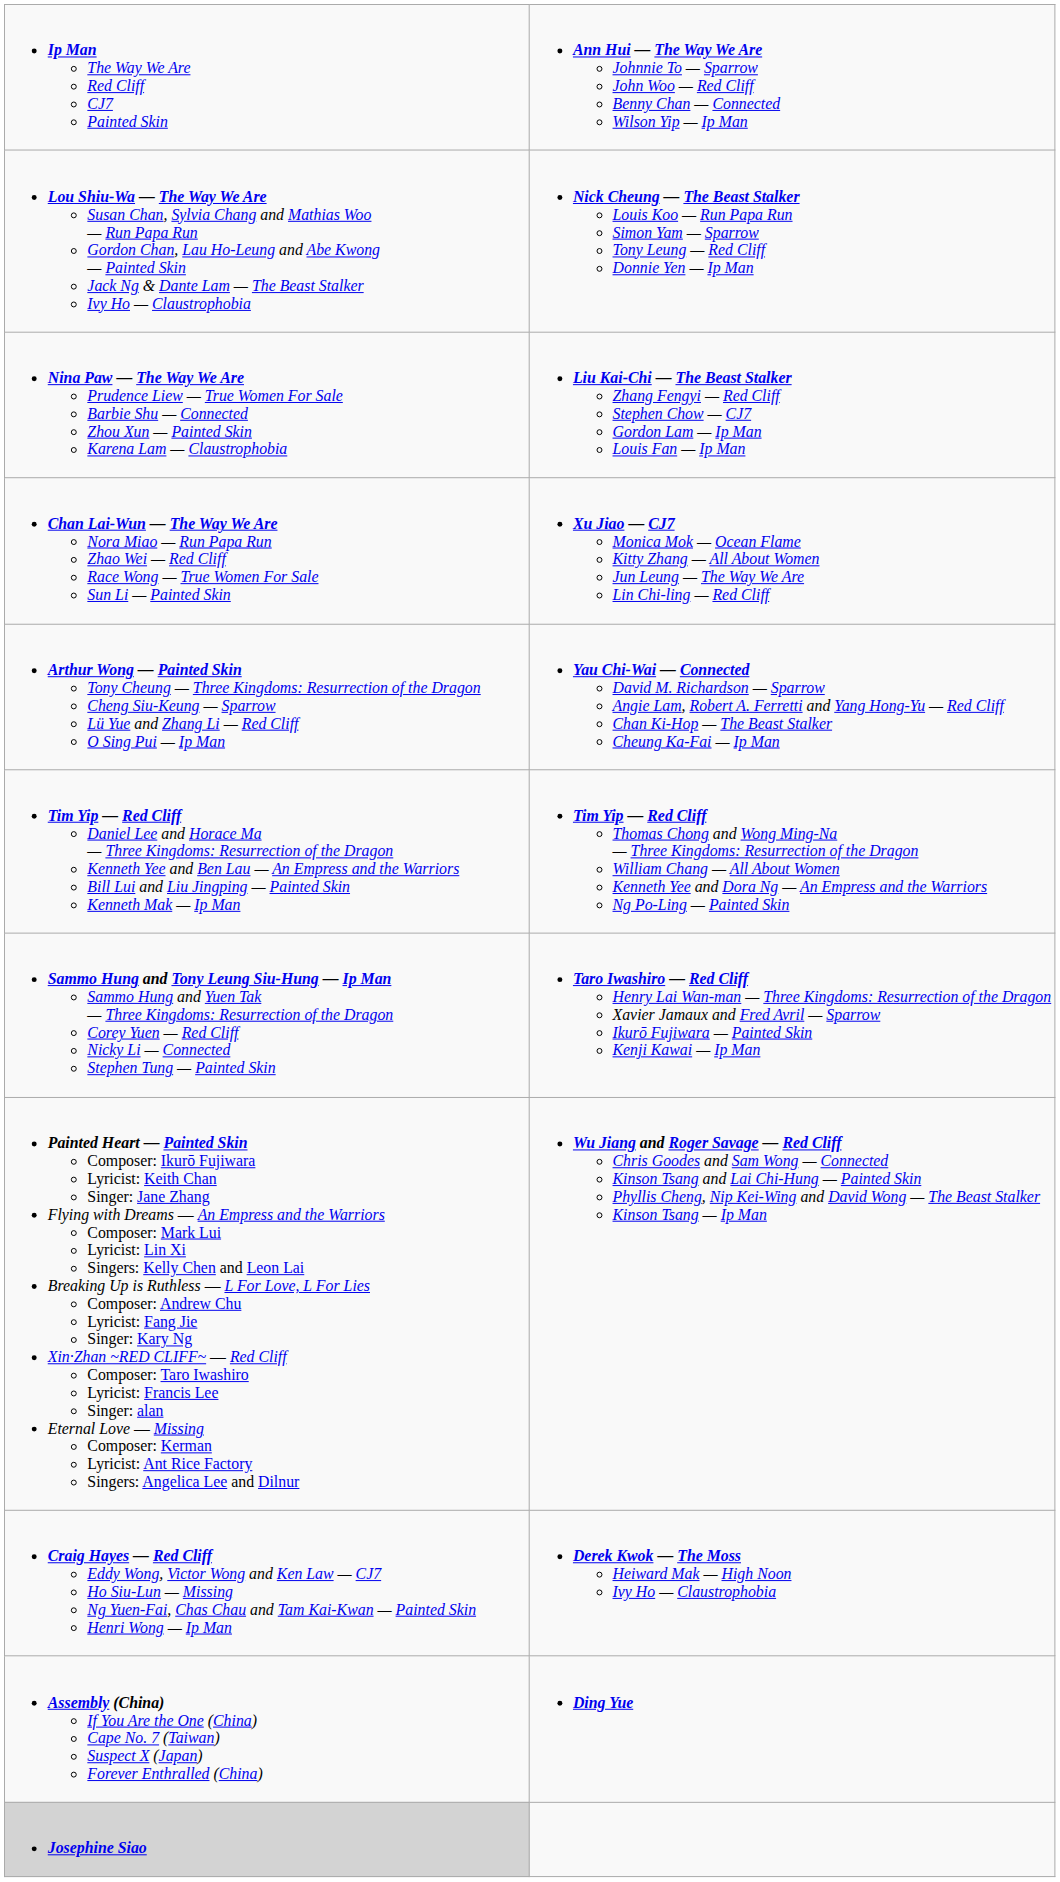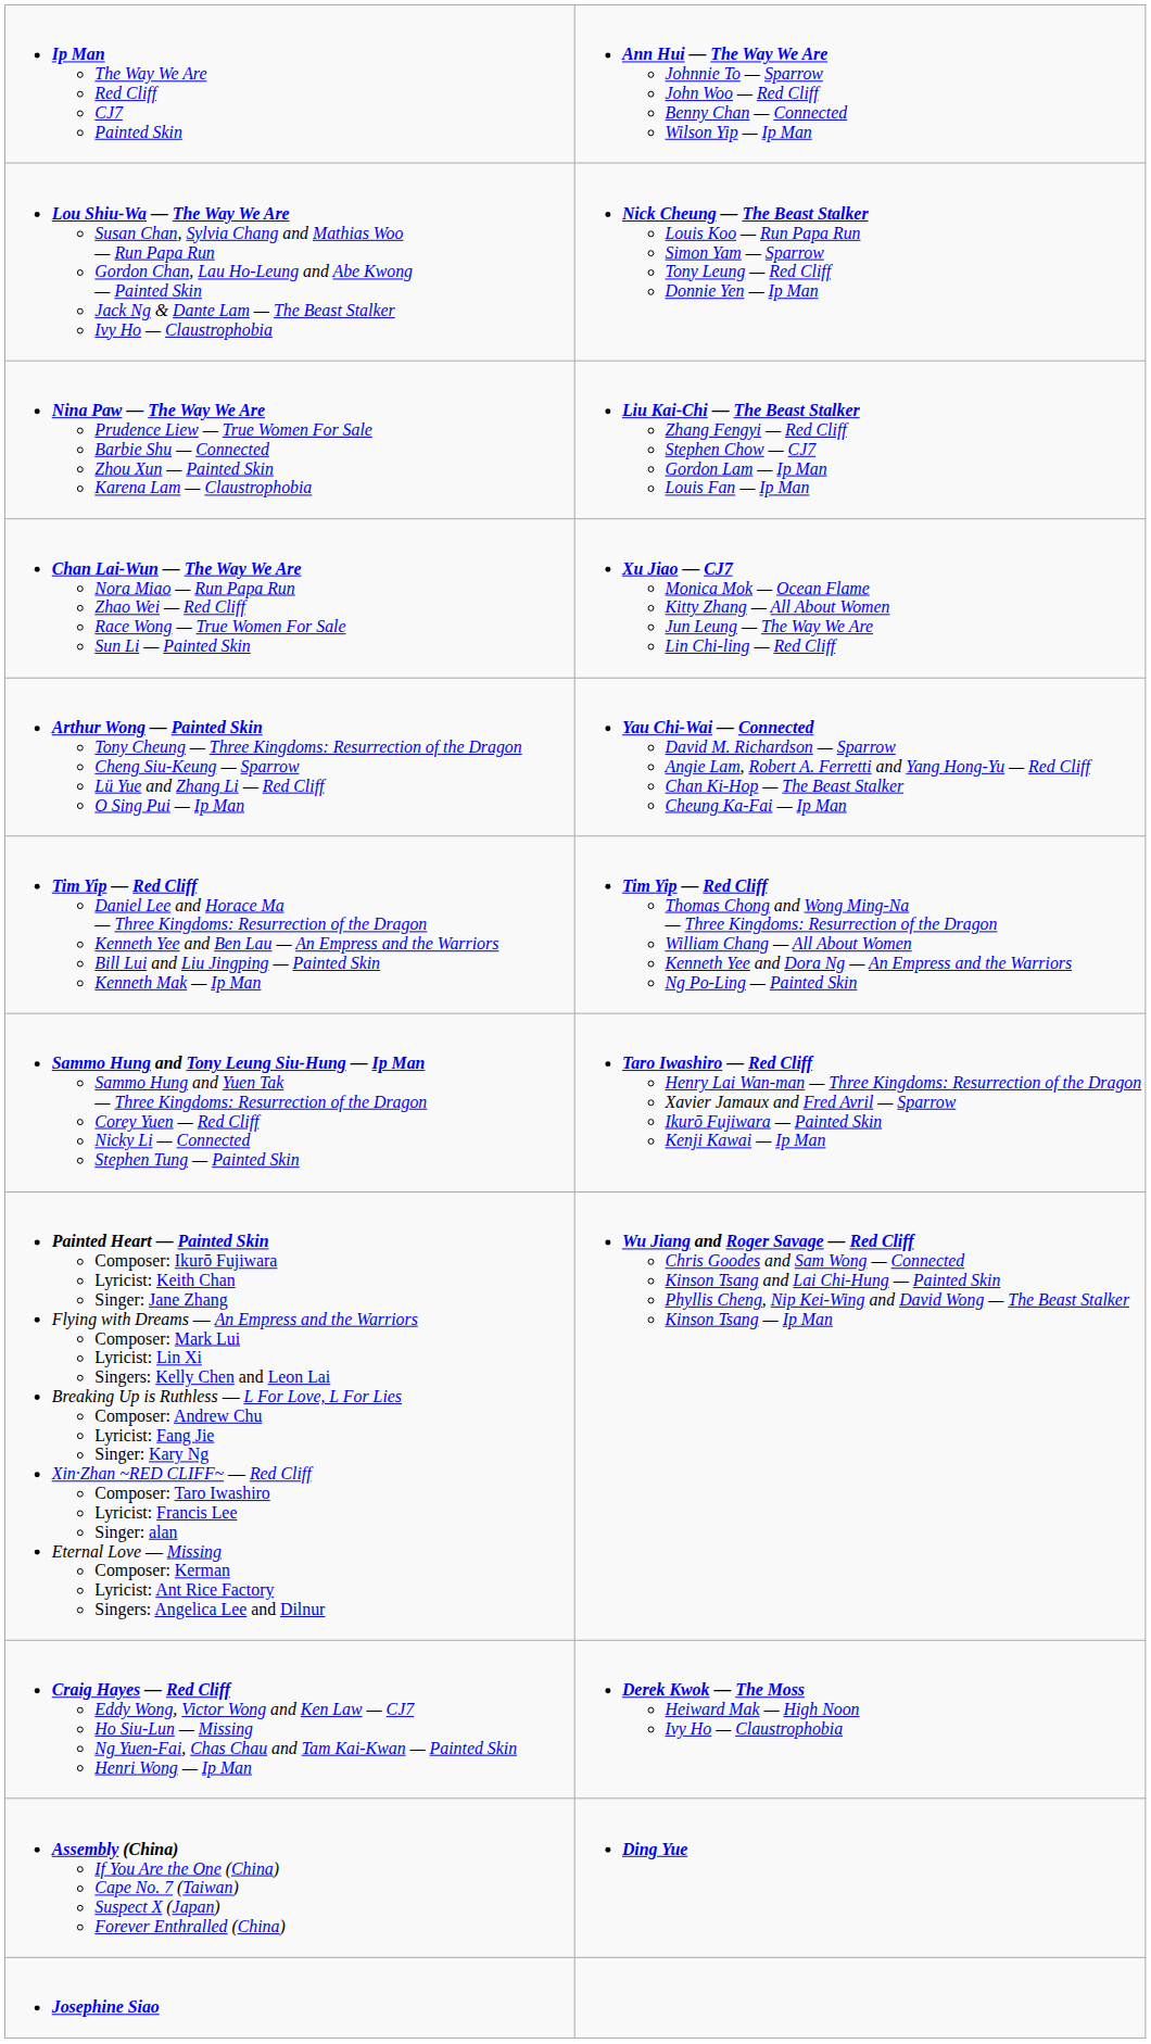Josephine Siao | column 1: lightgrey background -> no background
